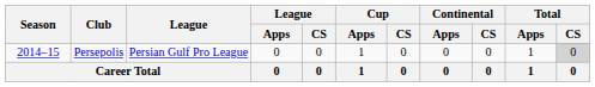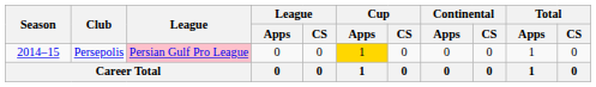Persepolis | League: no background -> pink background
Persepolis | Cup / Apps: no background -> gold background
Persepolis | Total / CS: lightgrey background -> no background
